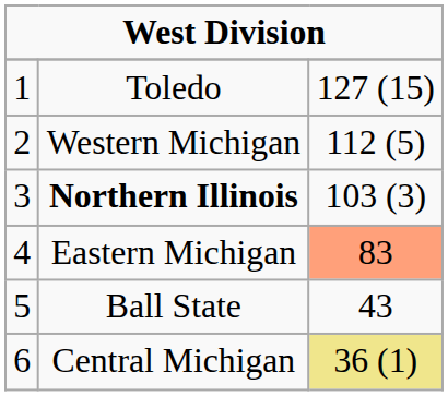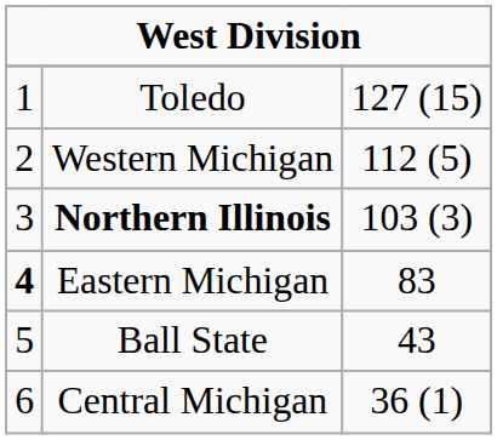Eastern Michigan | column 1: normal -> bold
Eastern Michigan | column 3: lightsalmon background -> no background
Central Michigan | column 3: khaki background -> no background
